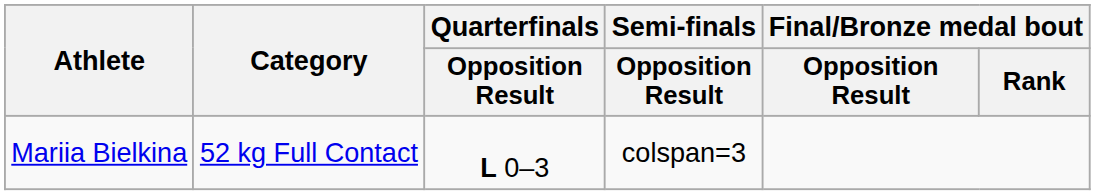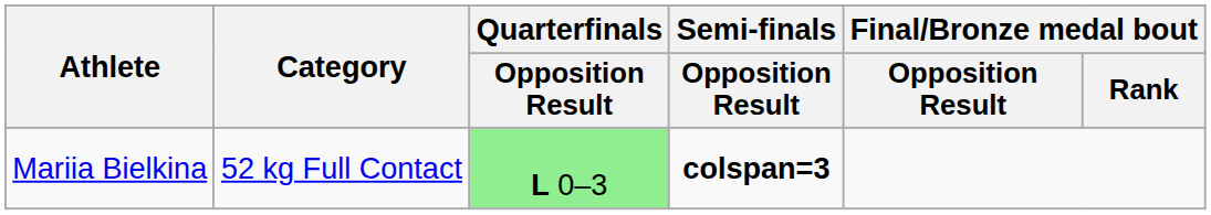Mariia Bielkina | Quarterfinals / Opposition Result: no background -> lightgreen background
Mariia Bielkina | Semi-finals / Opposition Result: normal -> bold
